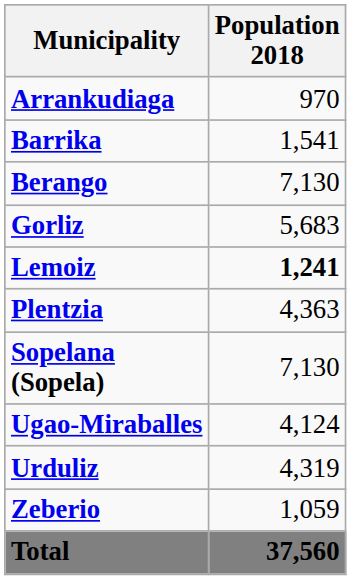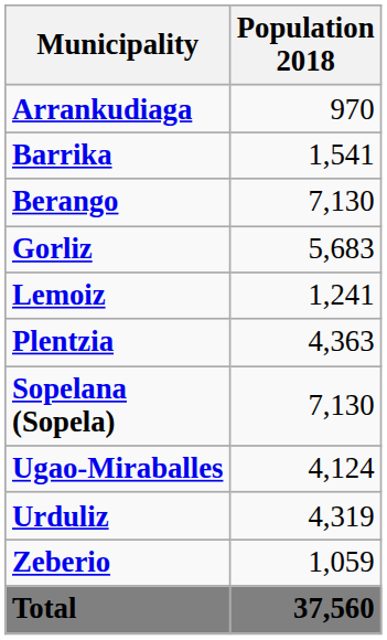Lemoiz | Population 2018: bold -> normal
